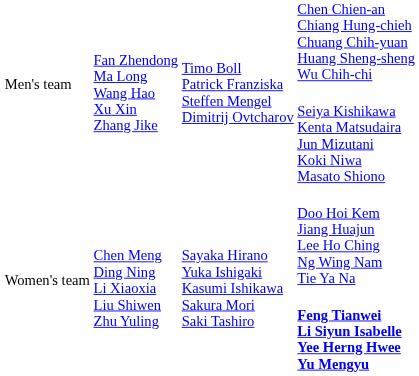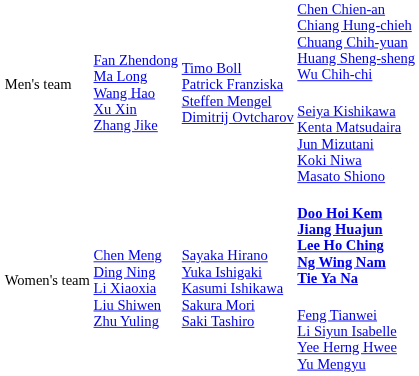Doo Hoi Kem Jiang Huajun Lee Ho Ching Ng Wing Nam Tie Ya Na | column 4: normal -> bold
Feng Tianwei Li Siyun Isabelle Yee Herng Hwee Yu Mengyu | column 4: bold -> normal
